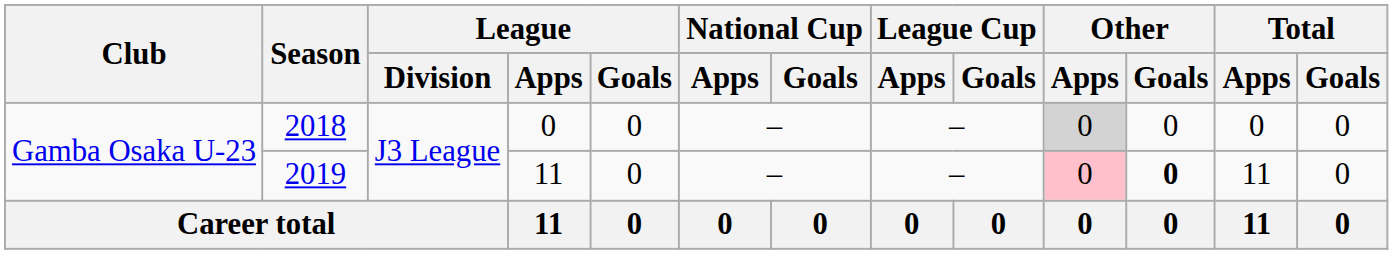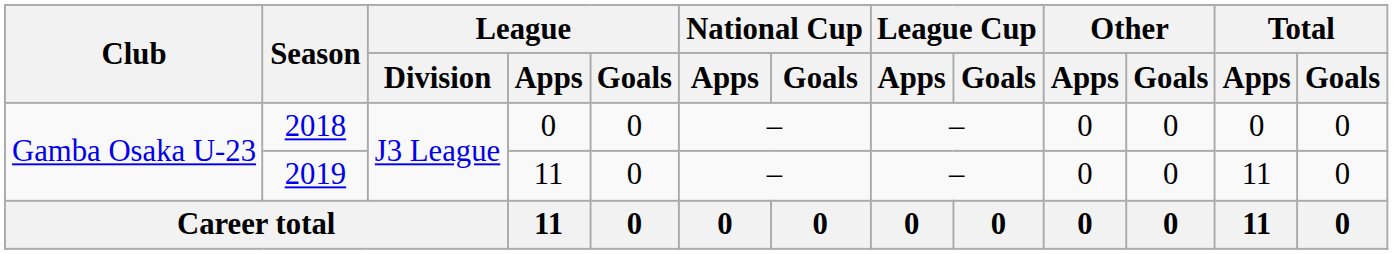2018 | Other / Apps: lightgrey background -> no background
2019 | Other / Apps: pink background -> no background
2019 | Other / Goals: bold -> normal
